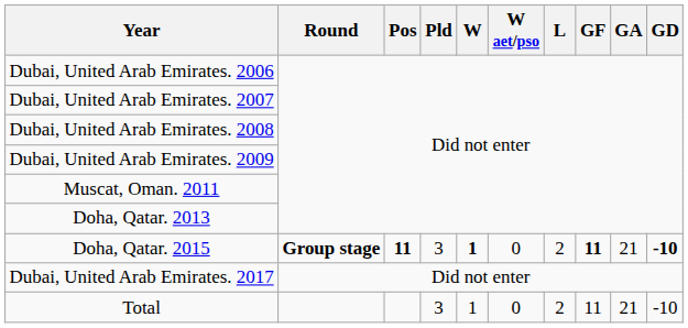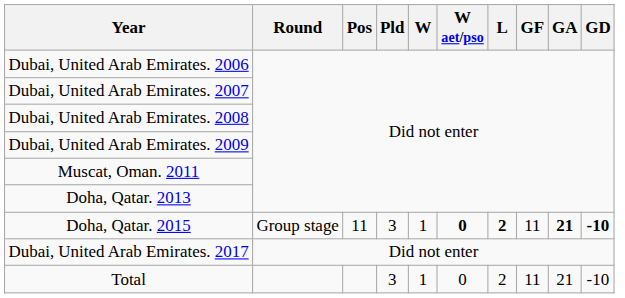Doha, Qatar. 2015 | Round: bold -> normal
Doha, Qatar. 2015 | Pos: bold -> normal
Doha, Qatar. 2015 | W: bold -> normal
Doha, Qatar. 2015 | W aet/pso: normal -> bold
Doha, Qatar. 2015 | L: normal -> bold
Doha, Qatar. 2015 | GF: bold -> normal
Doha, Qatar. 2015 | GA: normal -> bold
